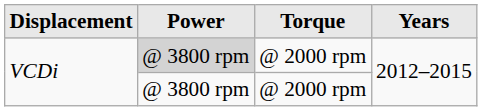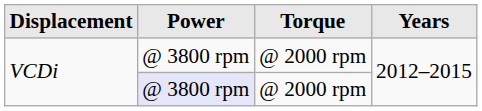row 2 | Power: lightgrey background -> no background
row 3 | Power: no background -> lavender background
